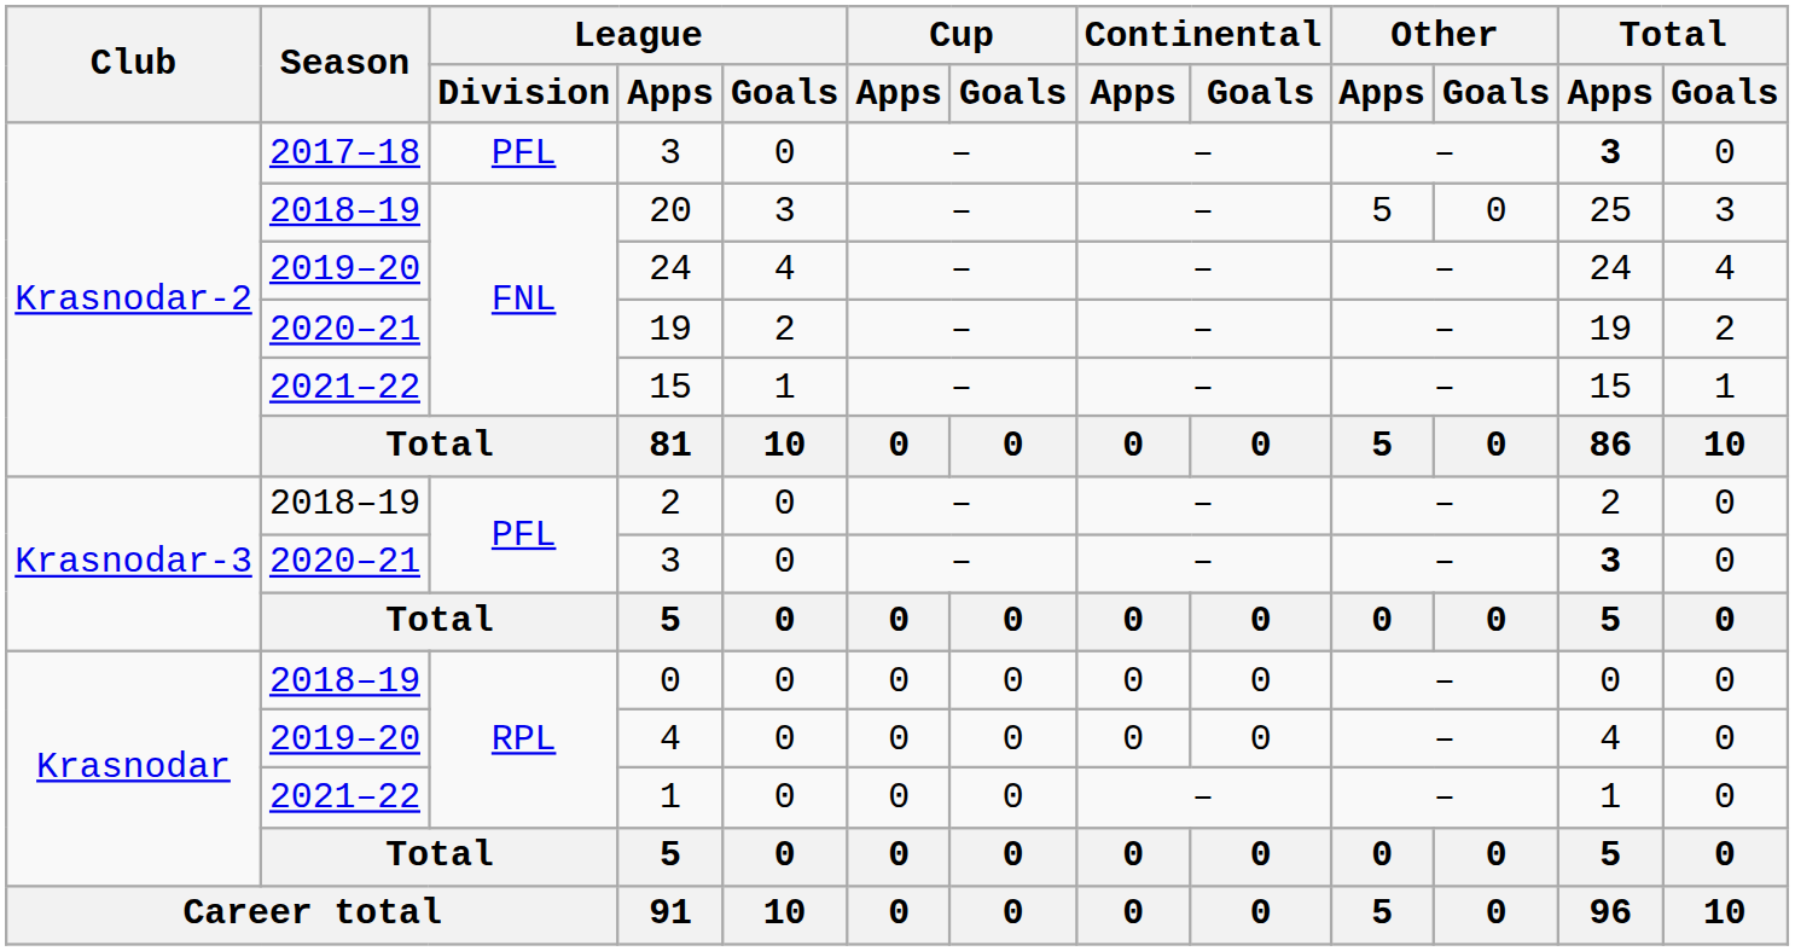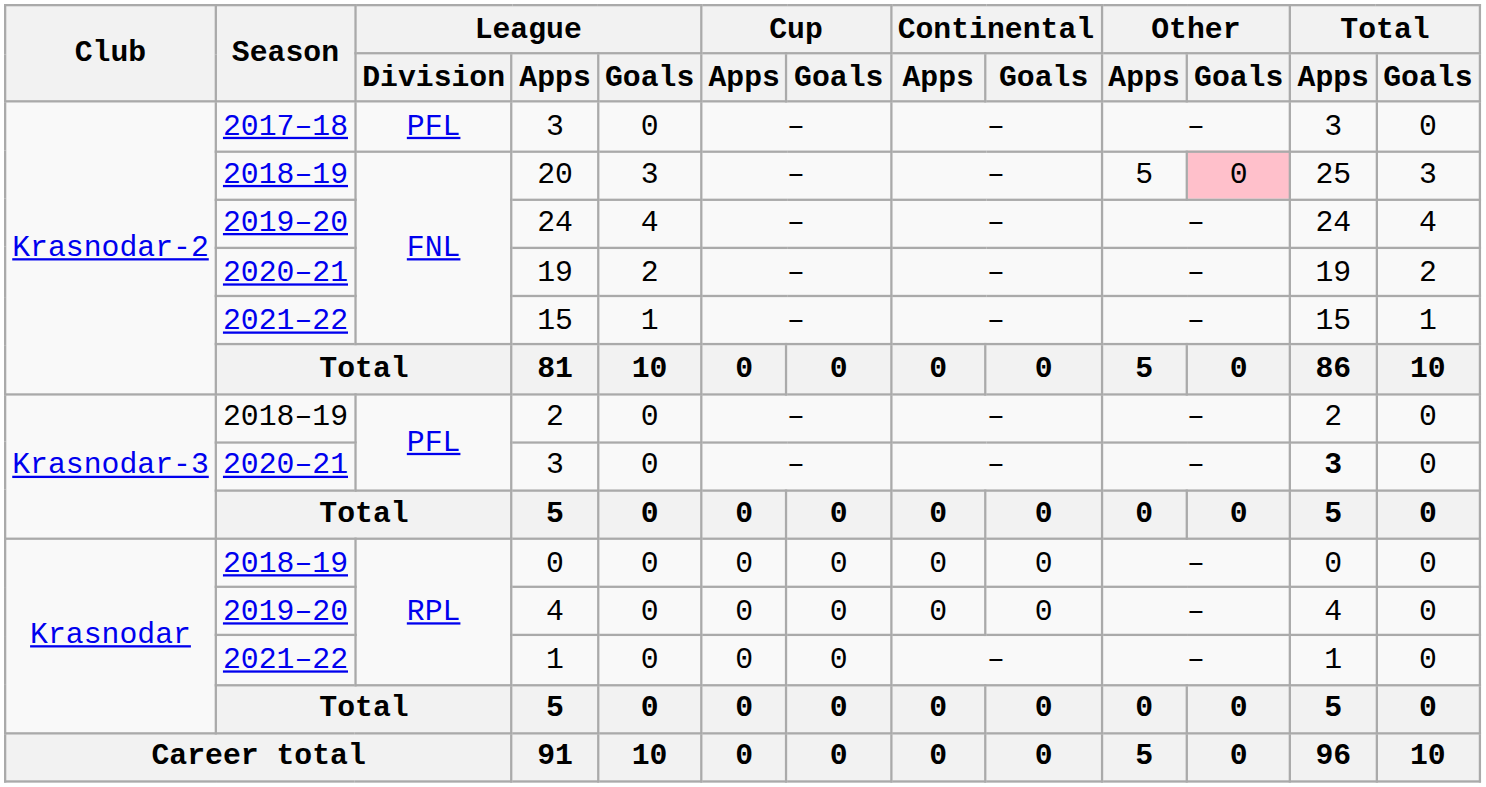2017–18 / 3 | Total / Apps: bold -> normal
20 | Other / Goals: no background -> pink background
